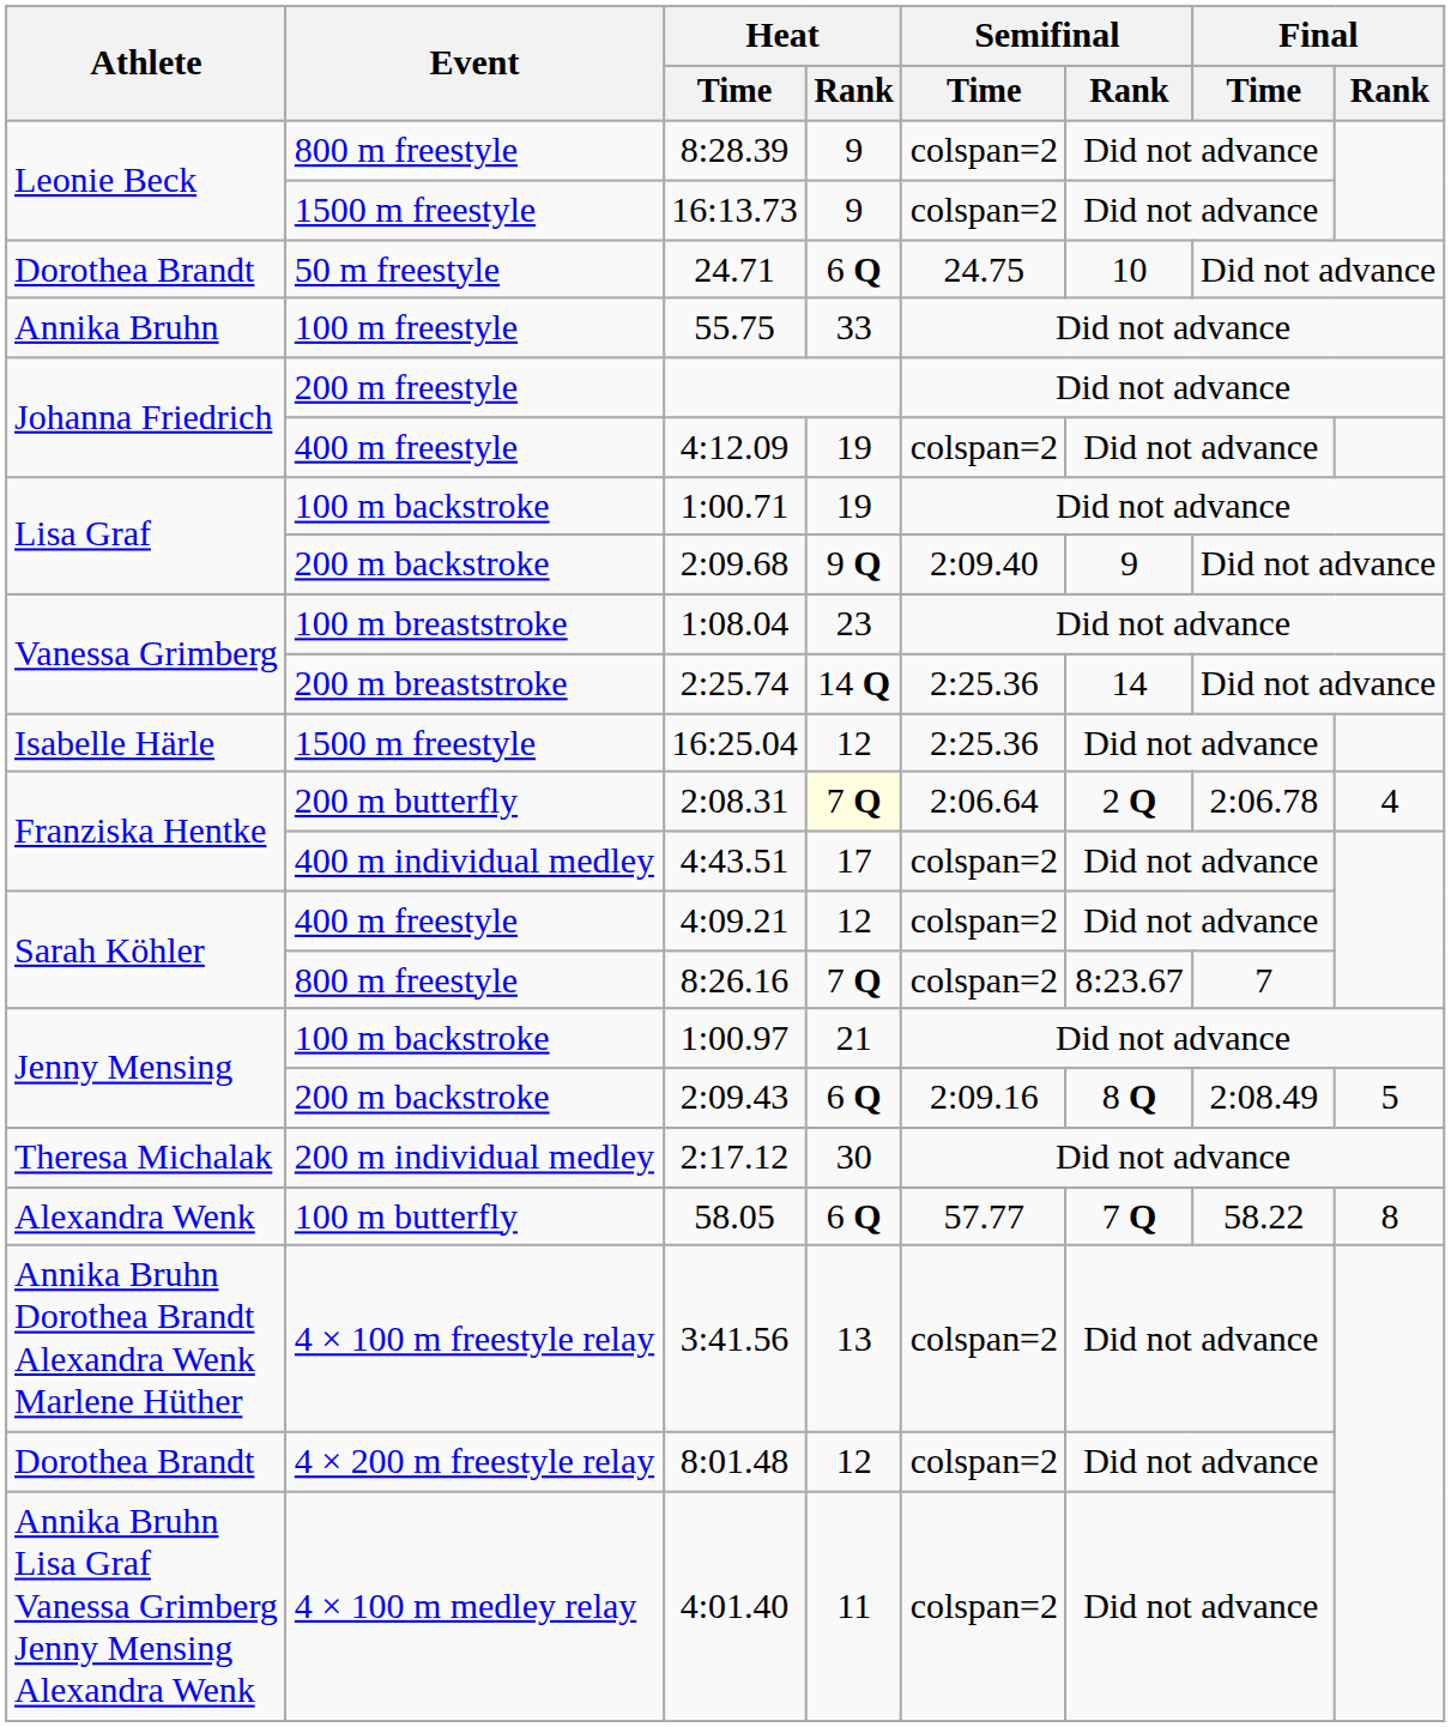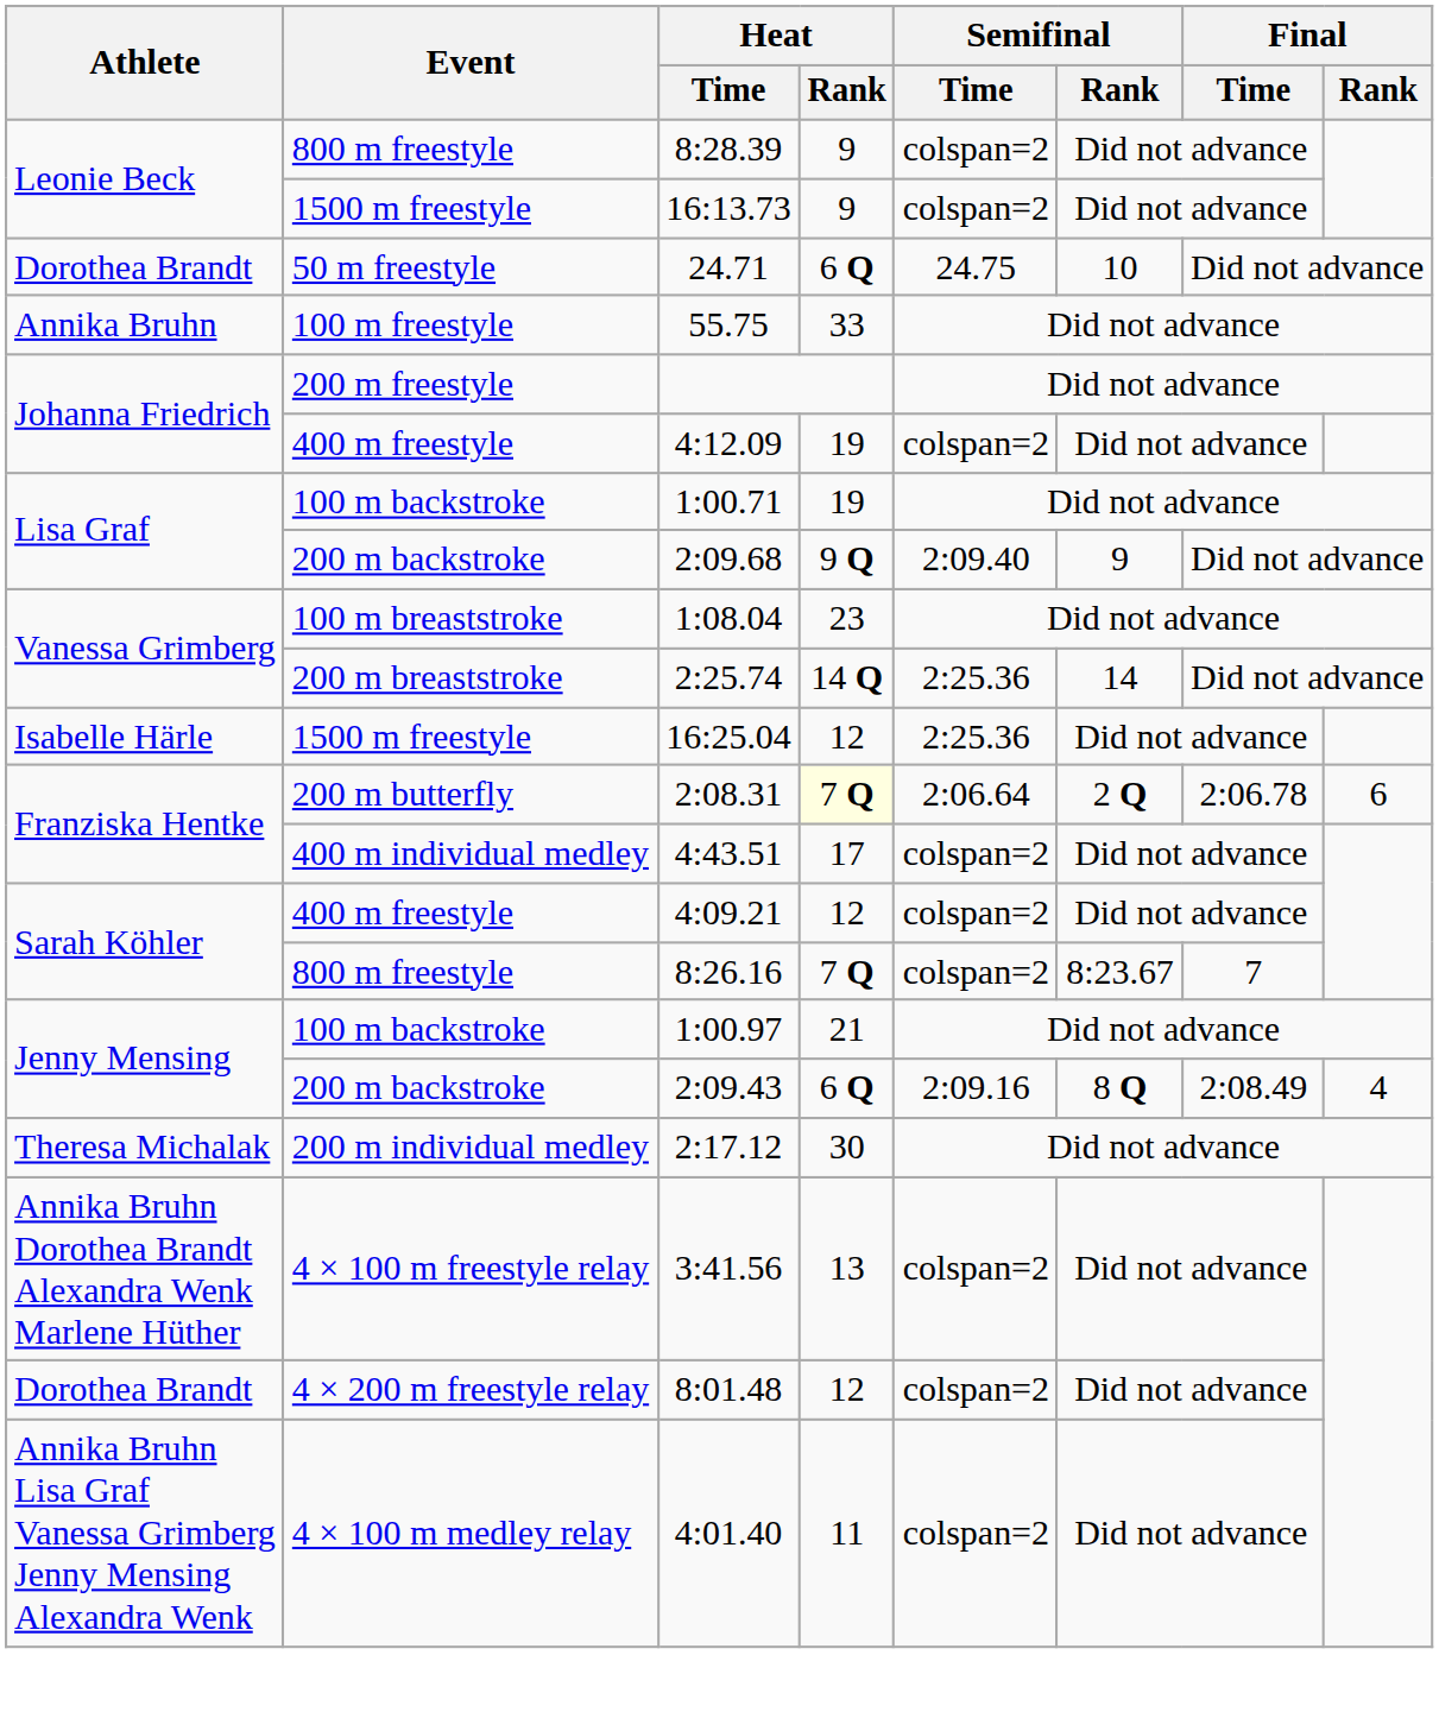2:08.31 | Final / Rank: 4 -> 6
2:09.43 | Final / Rank: 5 -> 4
- row: Alexandra Wenk | 100 m butterfly | 58.05 | 6 Q | 57.77 | 7 Q | 58.22 | 8
